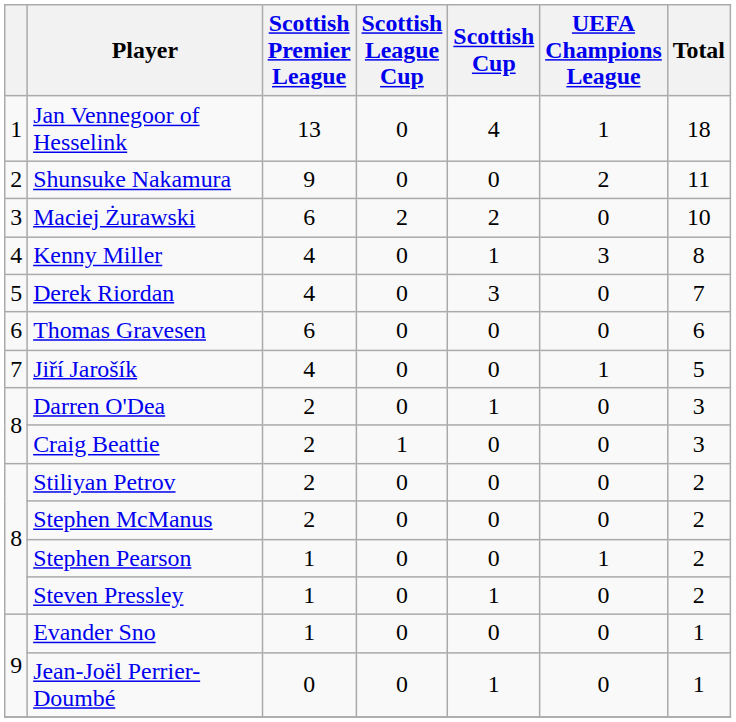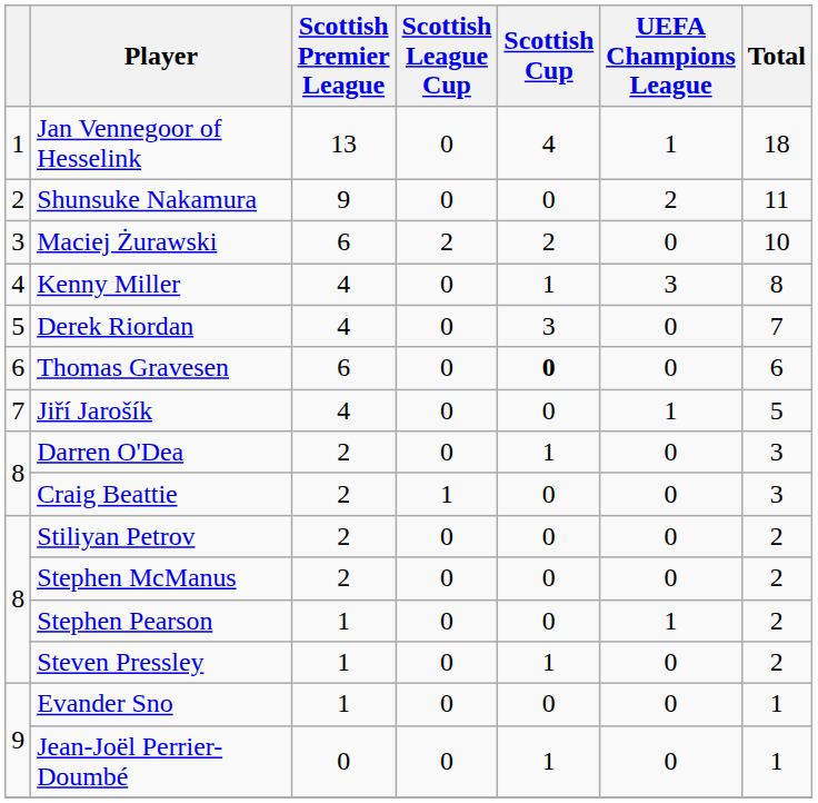Thomas Gravesen | Scottish Cup: normal -> bold
